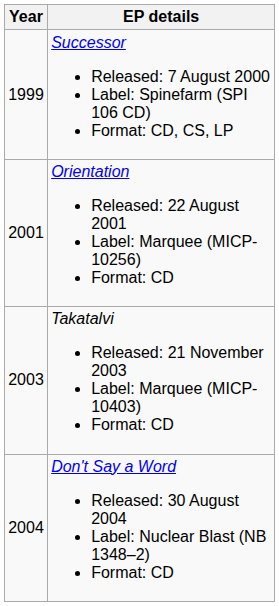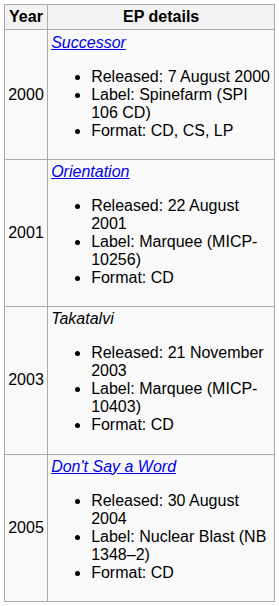row 2 | Year: 1999 -> 2000
row 5 | Year: 2004 -> 2005
